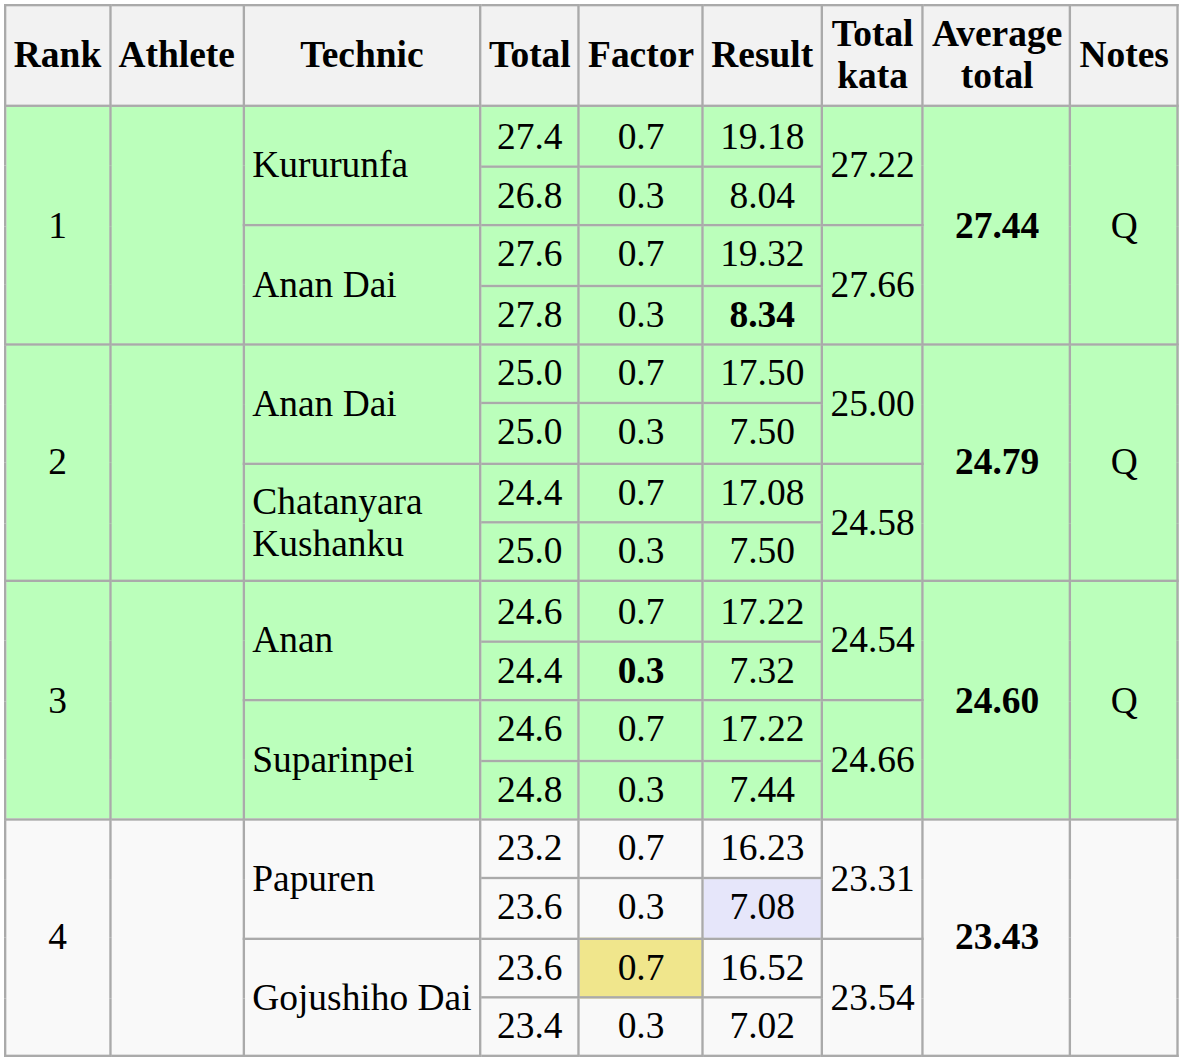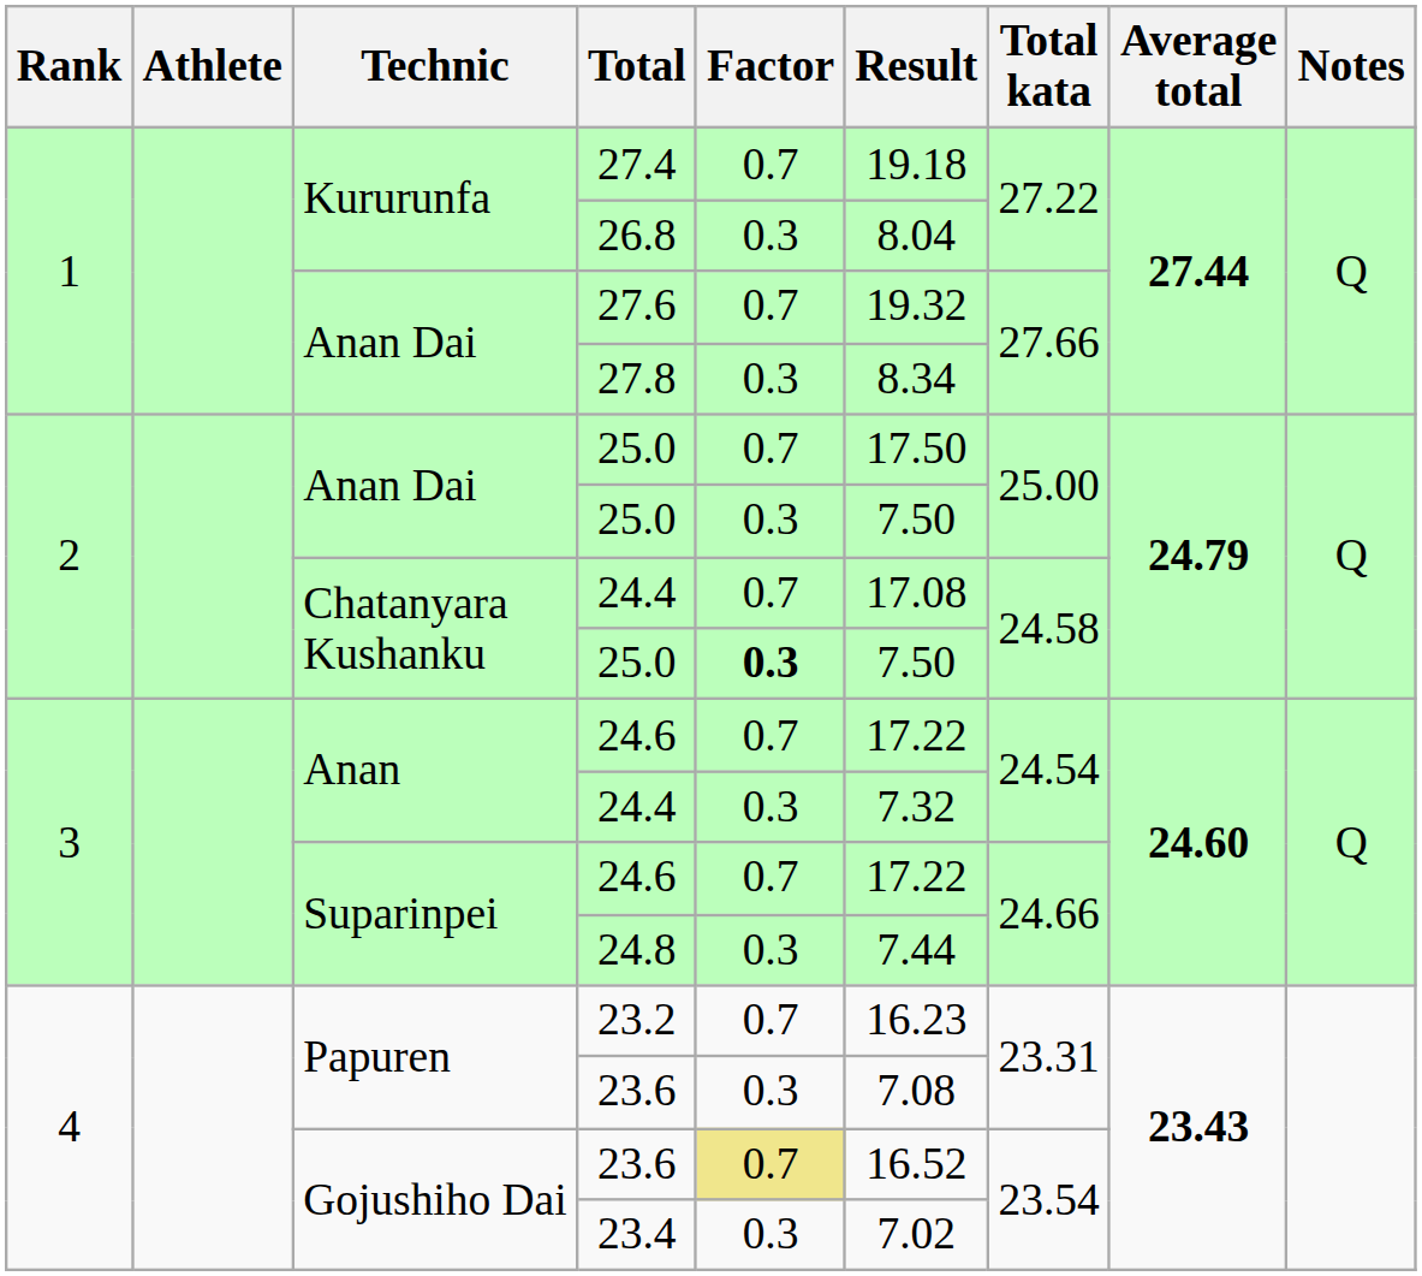27.8 | Result: bold -> normal
Chatanyara Kushanku / 25.0 | Factor: normal -> bold
Anan / 24.4 | Factor: bold -> normal
Papuren / 23.6 | Result: lavender background -> no background
